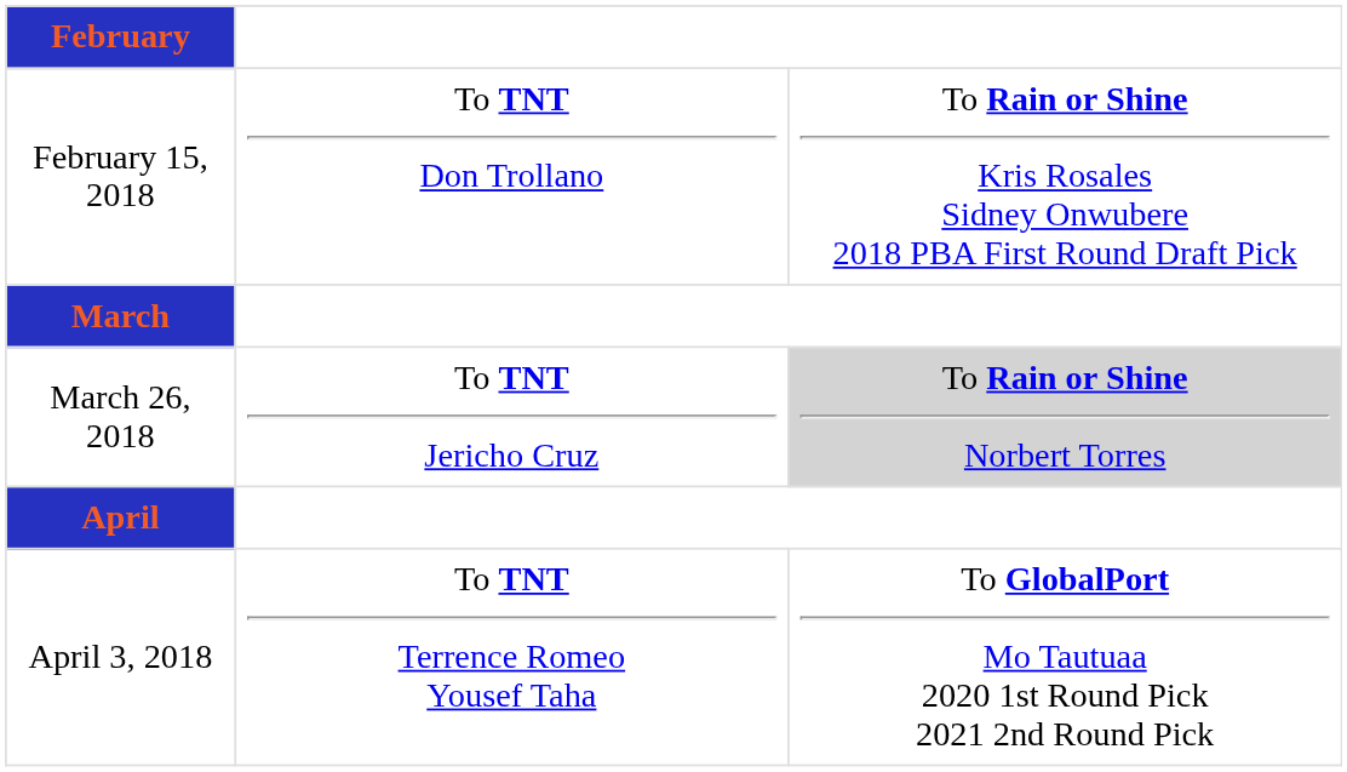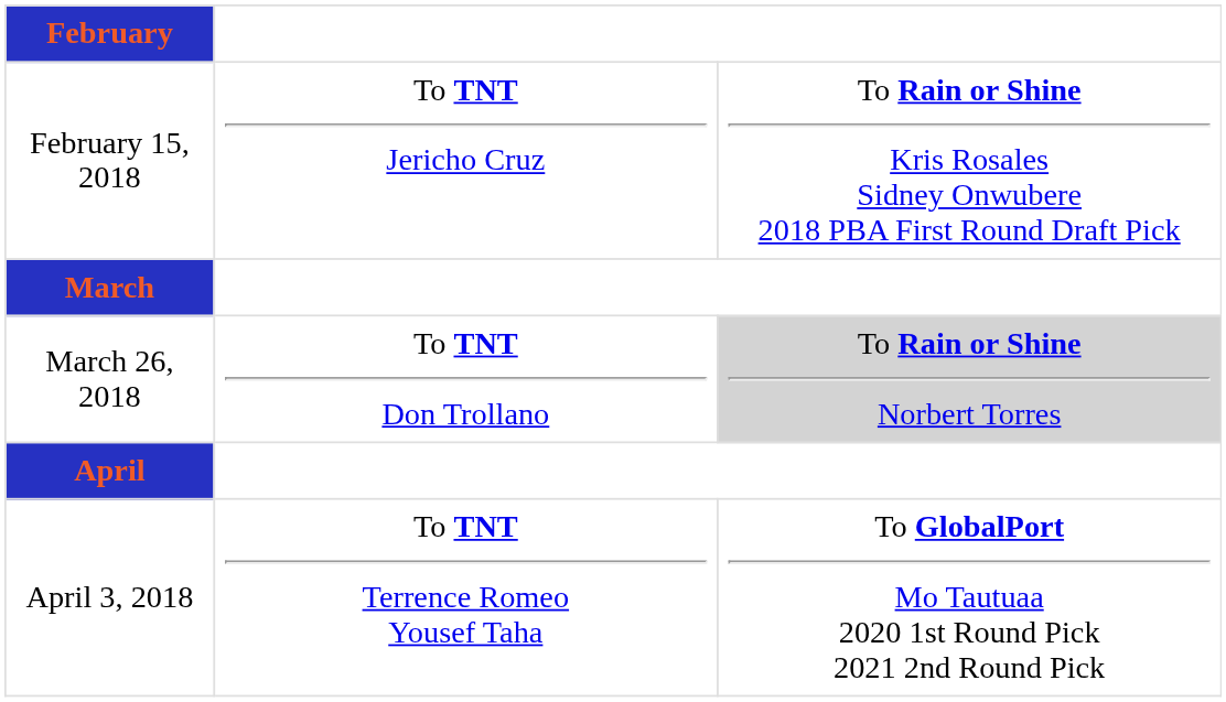February 15, 2018 | column 2: To TNT Don Trollano -> To TNT Jericho Cruz
March 26, 2018 | column 2: To TNT Jericho Cruz -> To TNT Don Trollano
